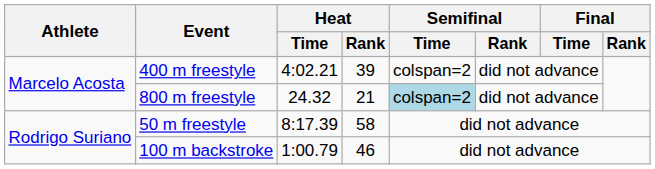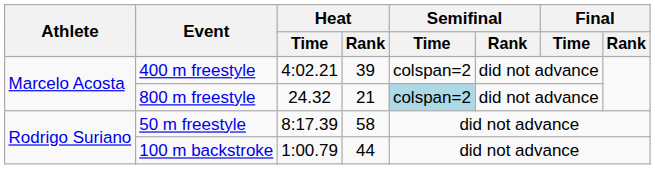100 m backstroke | Heat / Rank: 46 -> 44
